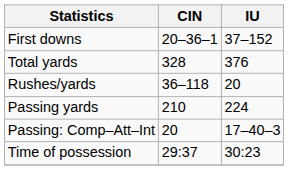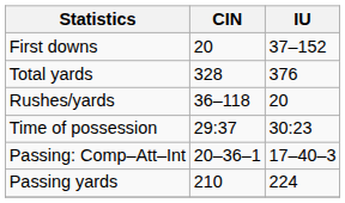First downs | CIN: 20–36–1 -> 20
rows swapped: Passing yards <-> Time of possession
Passing: Comp–Att–Int | CIN: 20 -> 20–36–1
